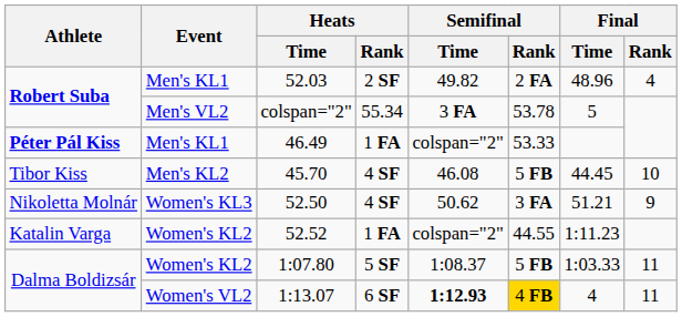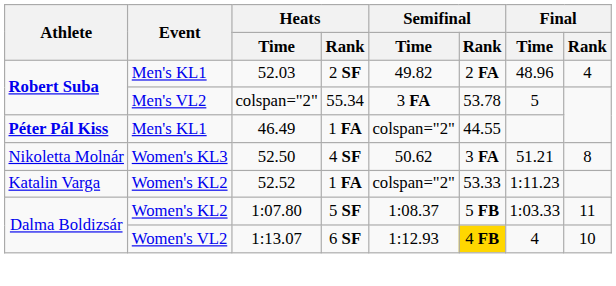46.49 | Semifinal / Rank: 53.33 -> 44.55
- row: Tibor Kiss | Men's KL2 | 45.70 | 4 SF | 46.08 | 5 FB | 44.45 | 10
52.50 | Final / Rank: 9 -> 8
52.52 | Semifinal / Rank: 44.55 -> 53.33
1:13.07 | Semifinal / Time: bold -> normal
1:13.07 | Final / Rank: 11 -> 10
